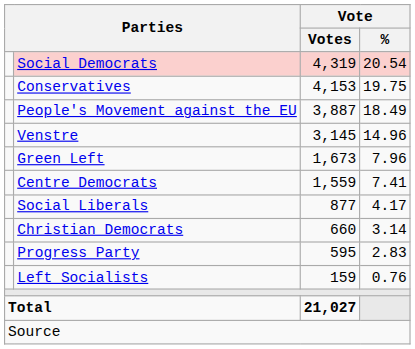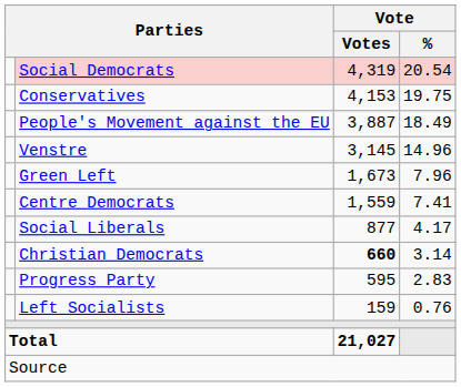Christian Democrats | Vote / Votes: normal -> bold
